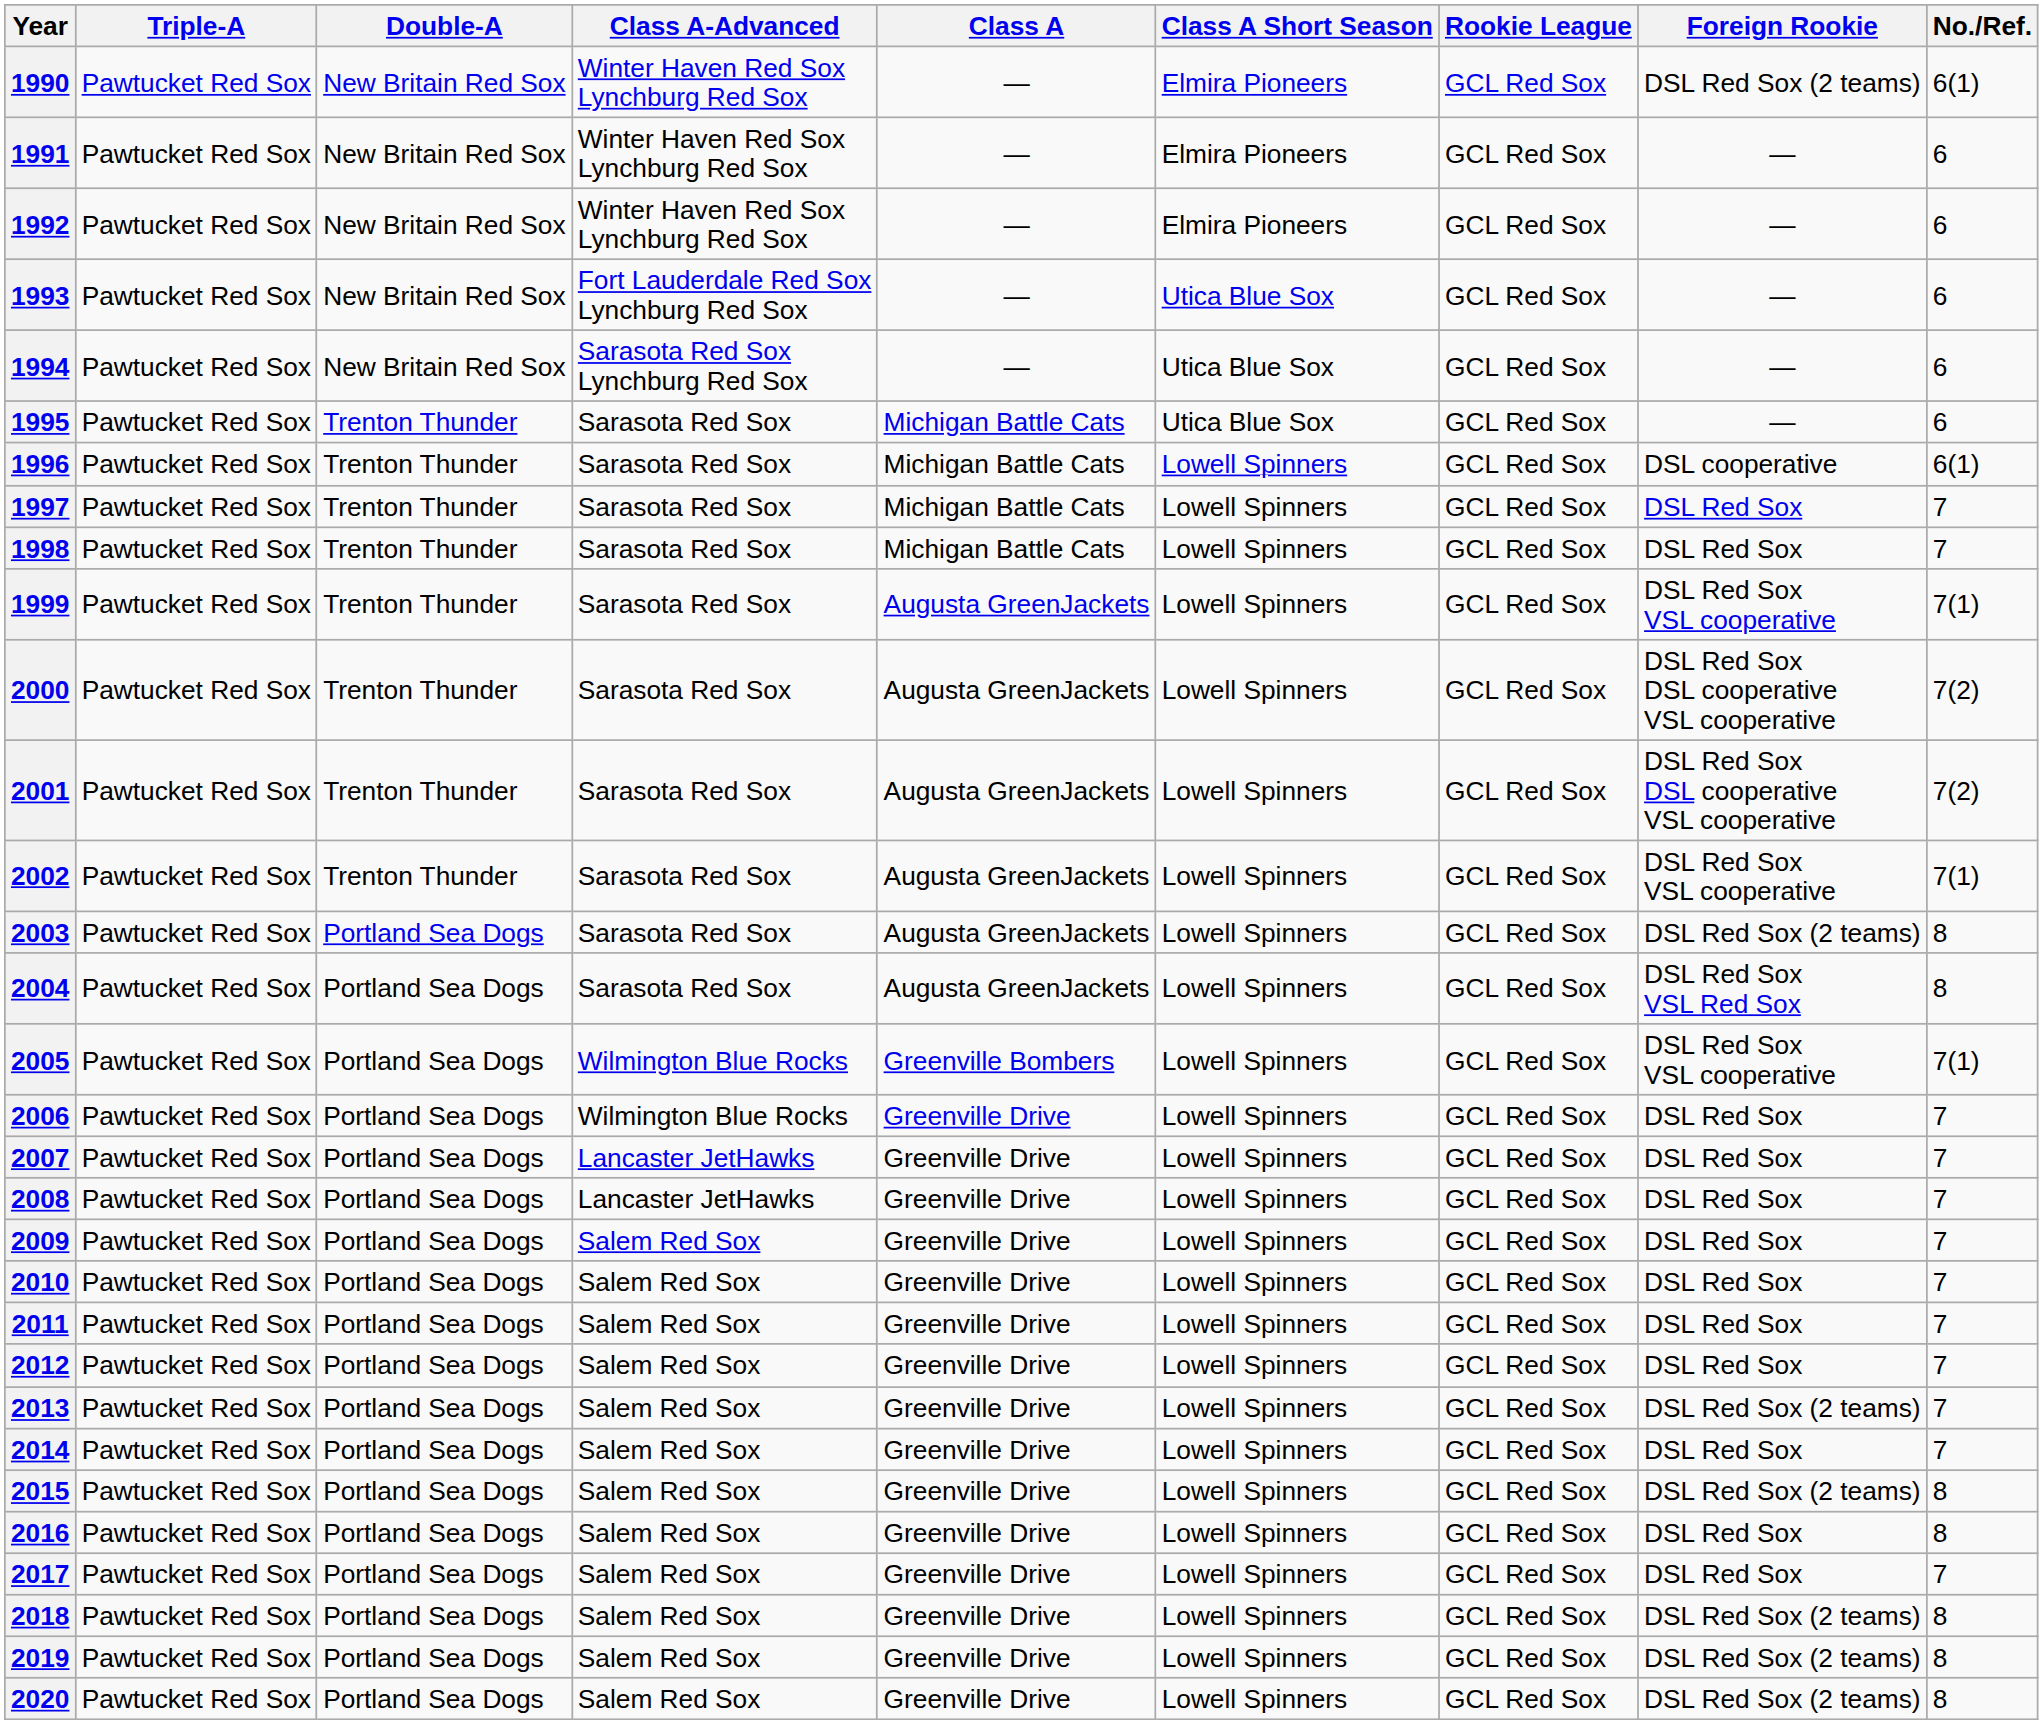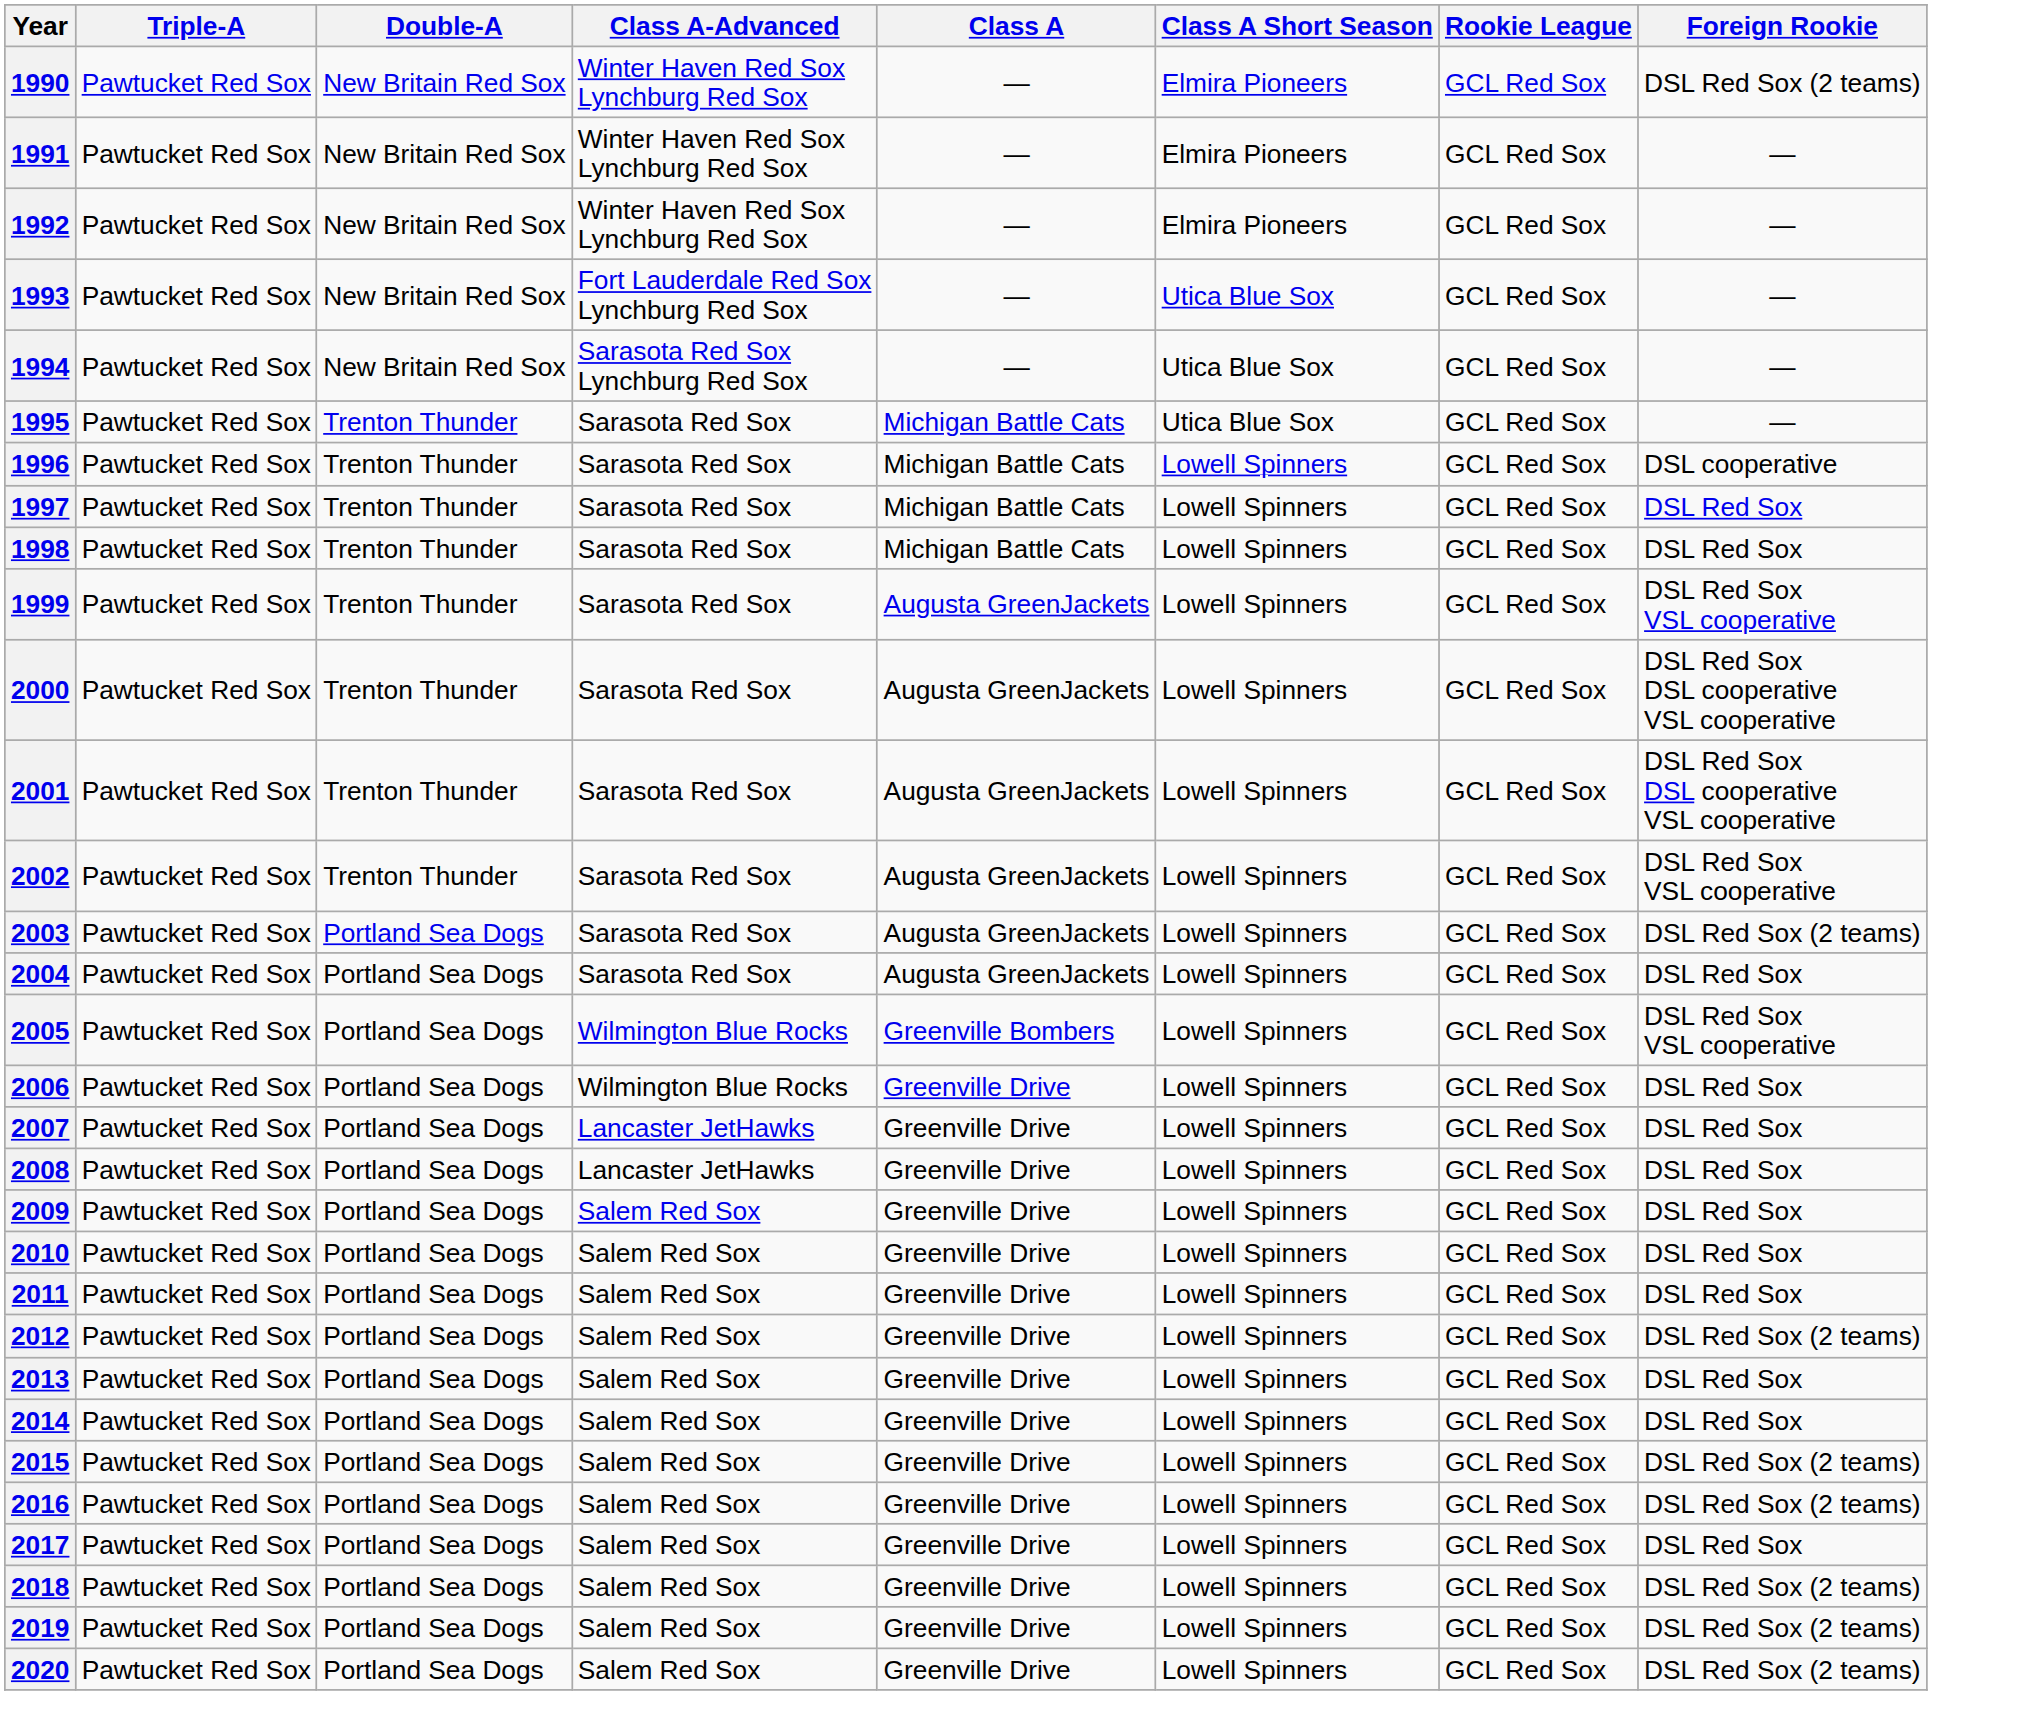- column: No./Ref. | 6(1) | 6 | 6 | 6 | 6 | 6 | 6(1) | 7 | 7 | 7(1) | 7(2) | 7(2) | 7(1) | 8 | 8 | 7(1) | 7 | 7 | 7 | 7 | 7 | 7 | 7 | 7 | 7 | 8 | 8 | 7 | 8 | 8 | 8
2004 | Foreign Rookie: DSL Red Sox VSL Red Sox -> DSL Red Sox
2012 | Foreign Rookie: DSL Red Sox -> DSL Red Sox (2 teams)
2013 | Foreign Rookie: DSL Red Sox (2 teams) -> DSL Red Sox
2016 | Foreign Rookie: DSL Red Sox -> DSL Red Sox (2 teams)
